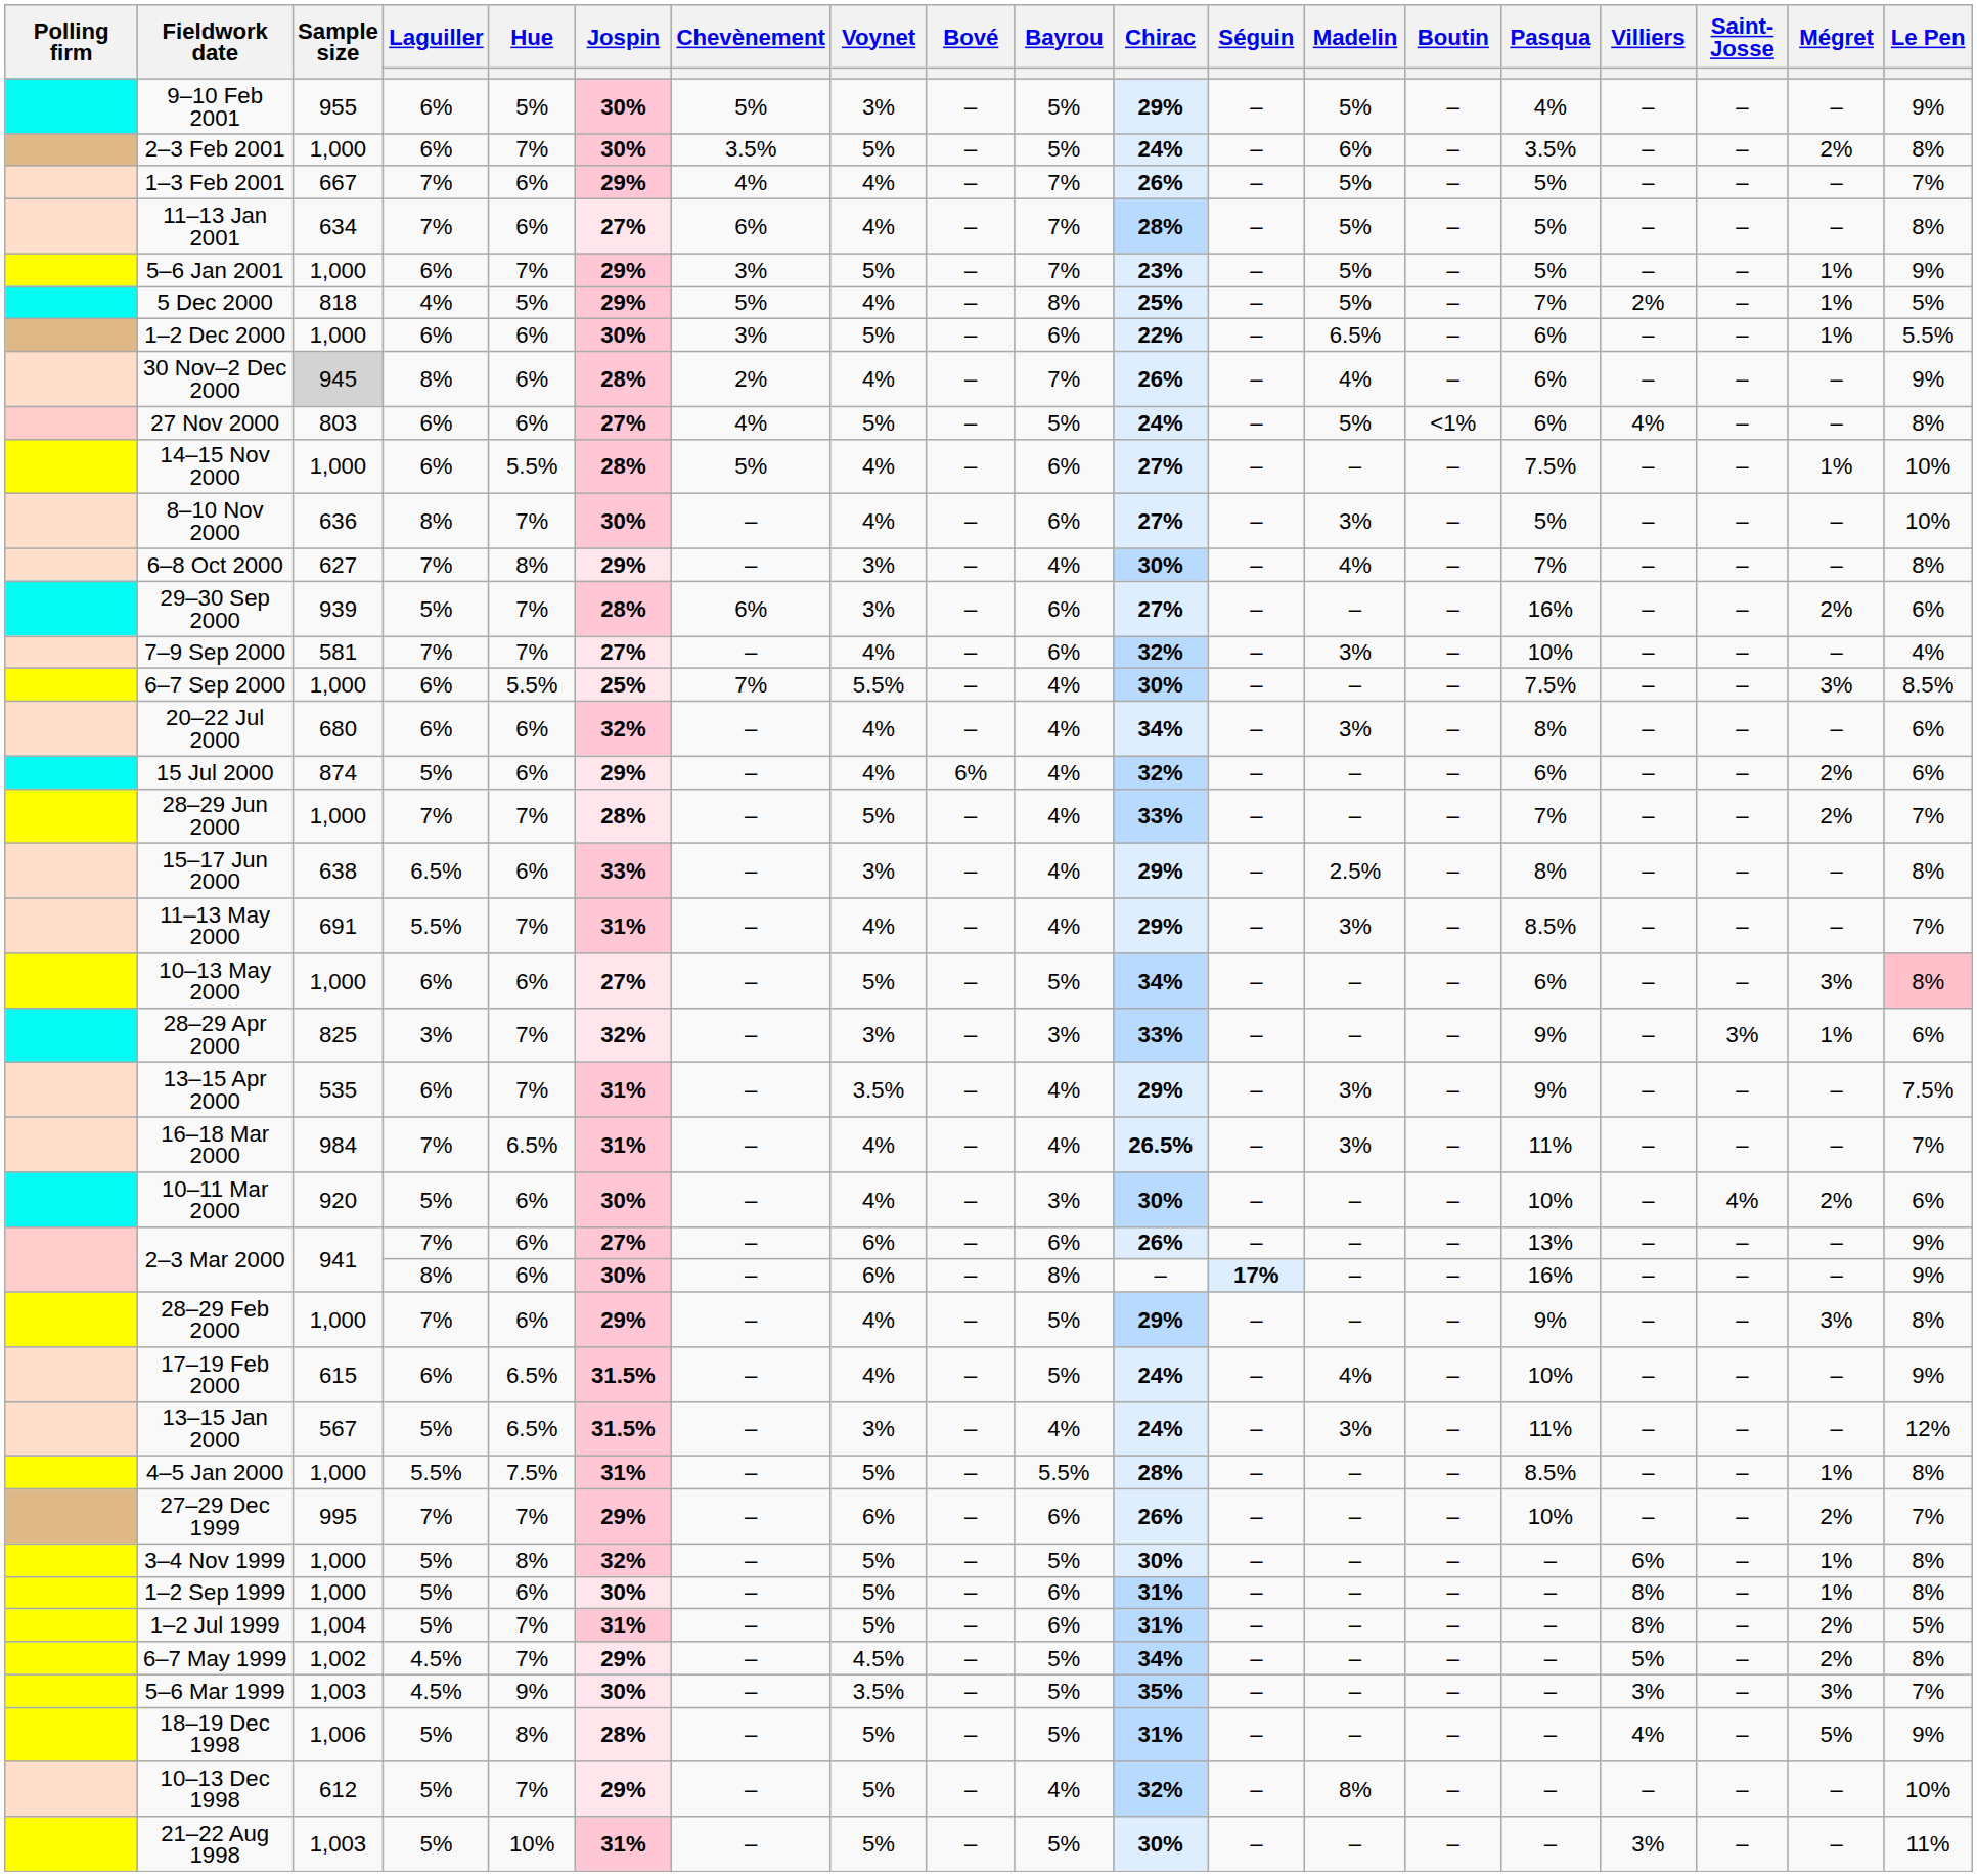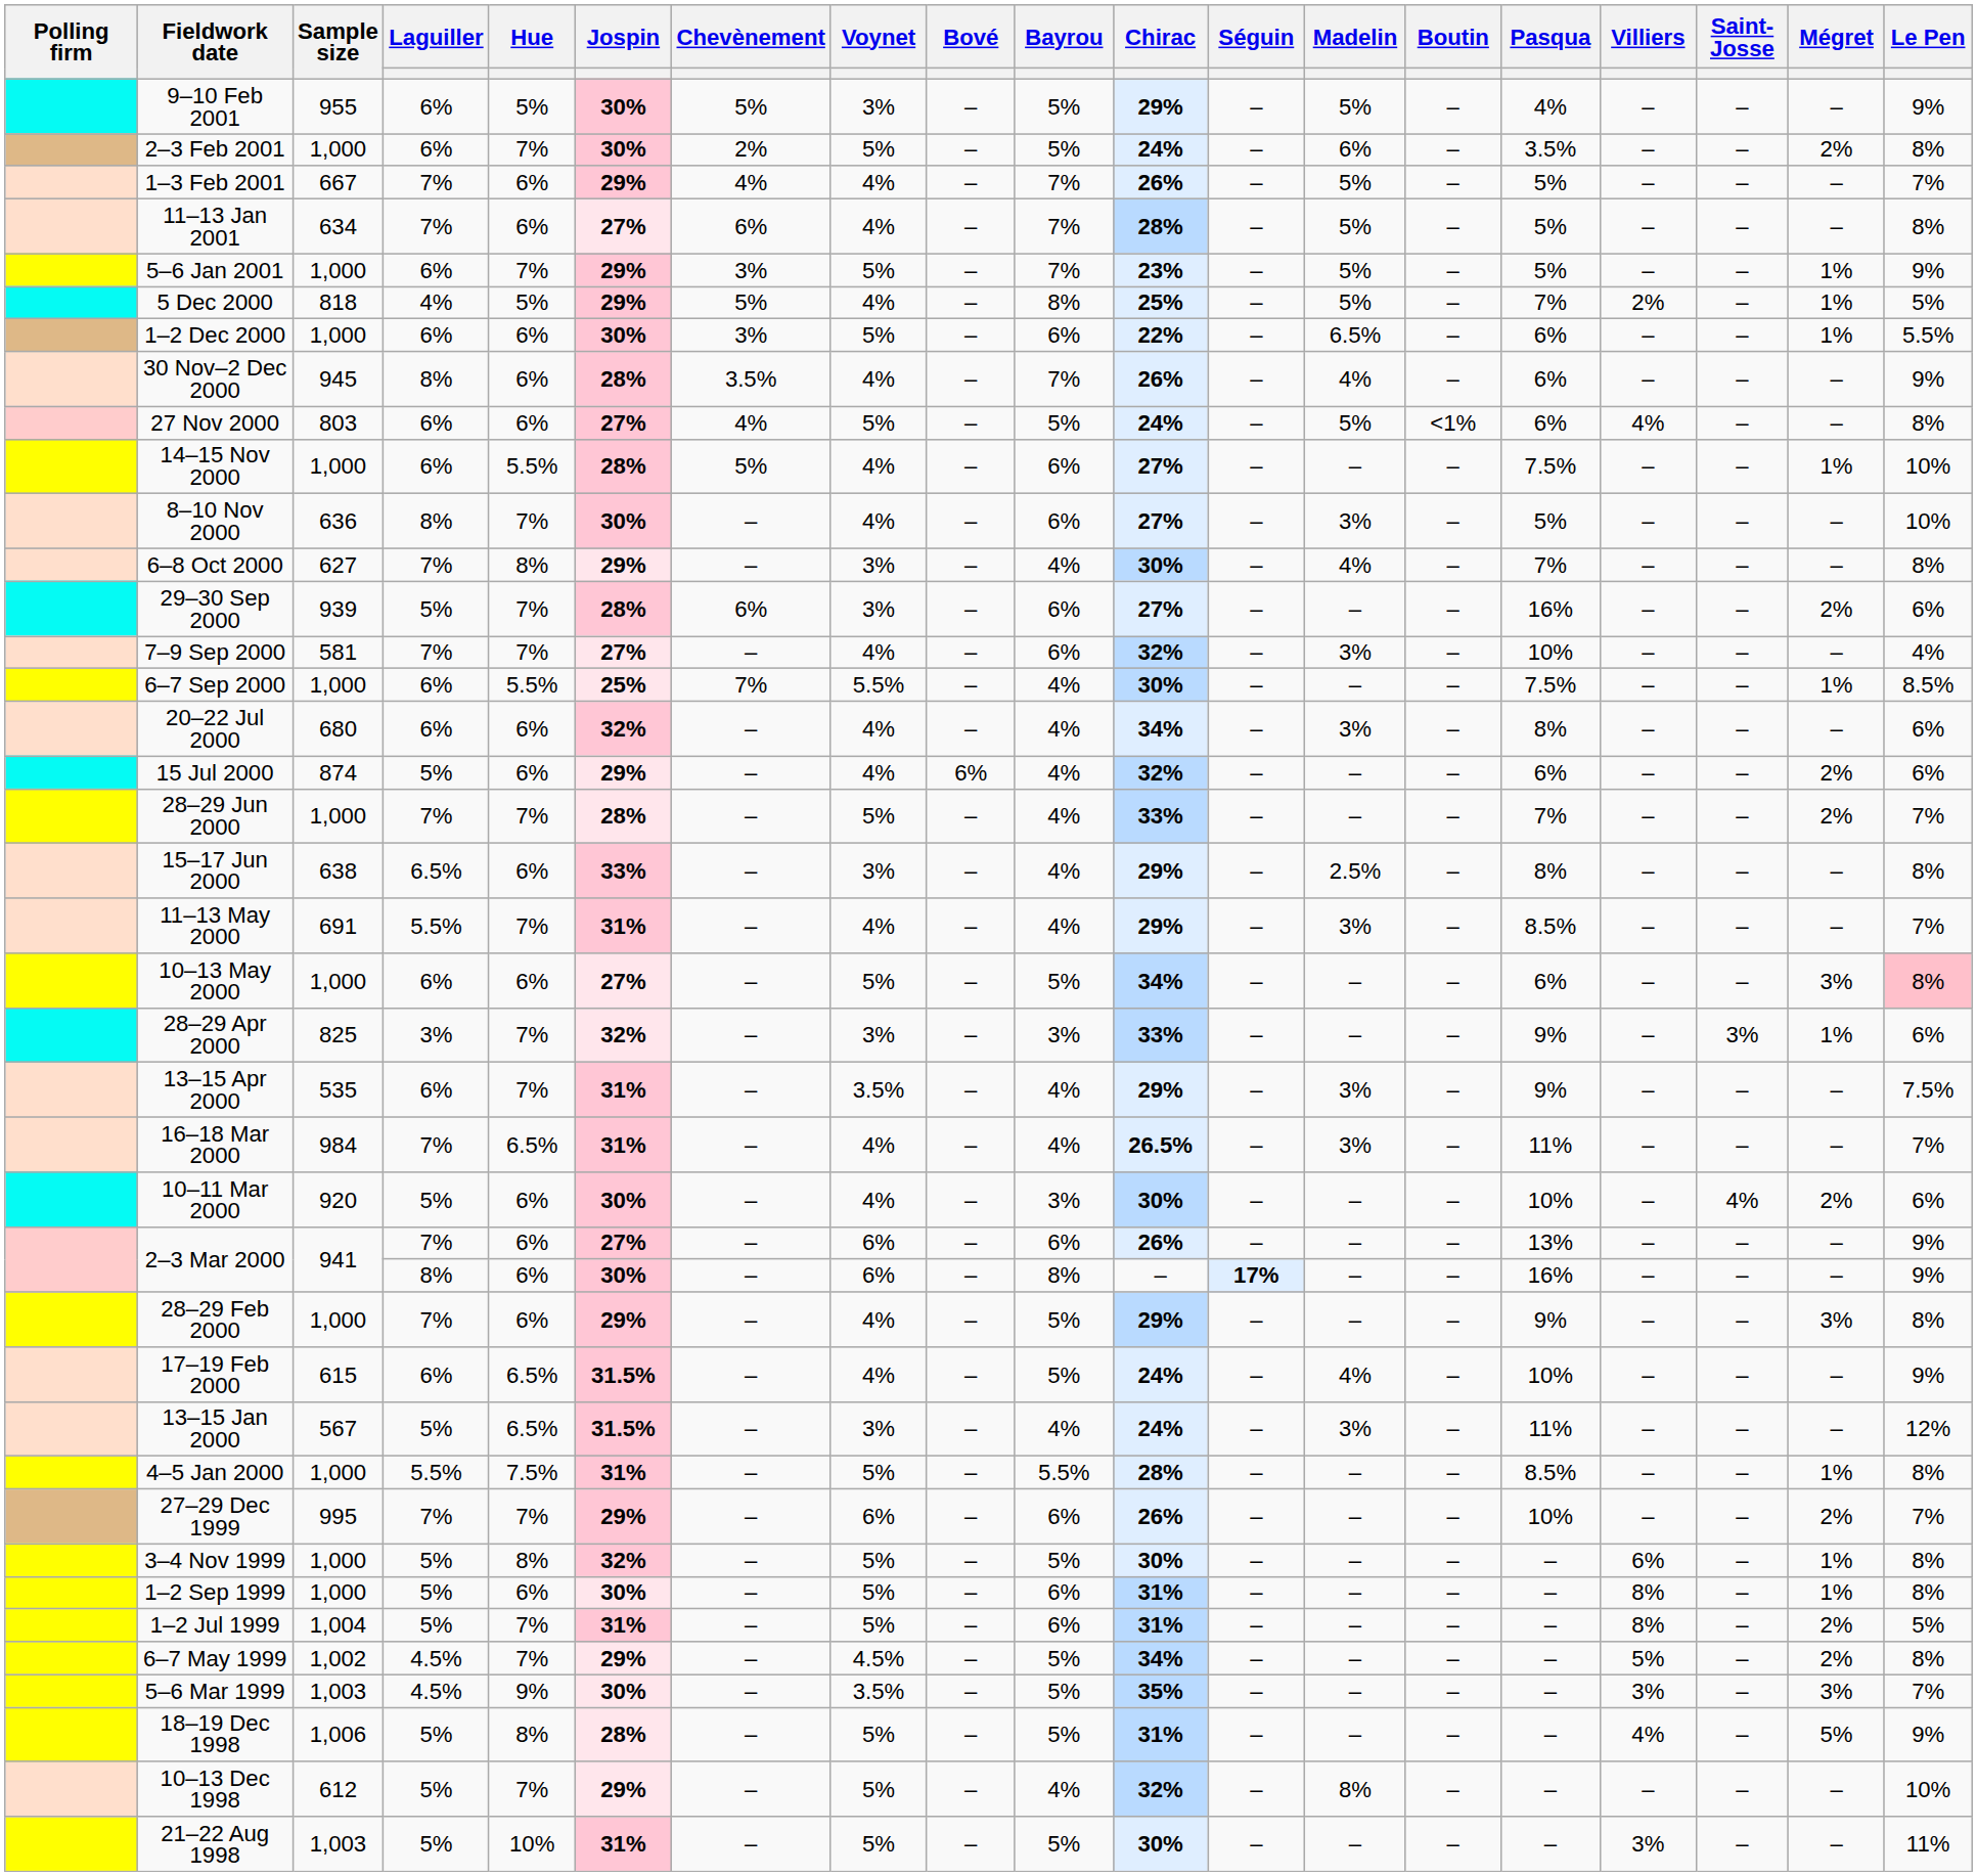2–3 Feb 2001 | Chevènement: 3.5% -> 2%
30 Nov–2 Dec 2000 | Sample size: lightgrey background -> no background
30 Nov–2 Dec 2000 | Chevènement: 2% -> 3.5%
6–7 Sep 2000 | Mégret: 3% -> 1%
